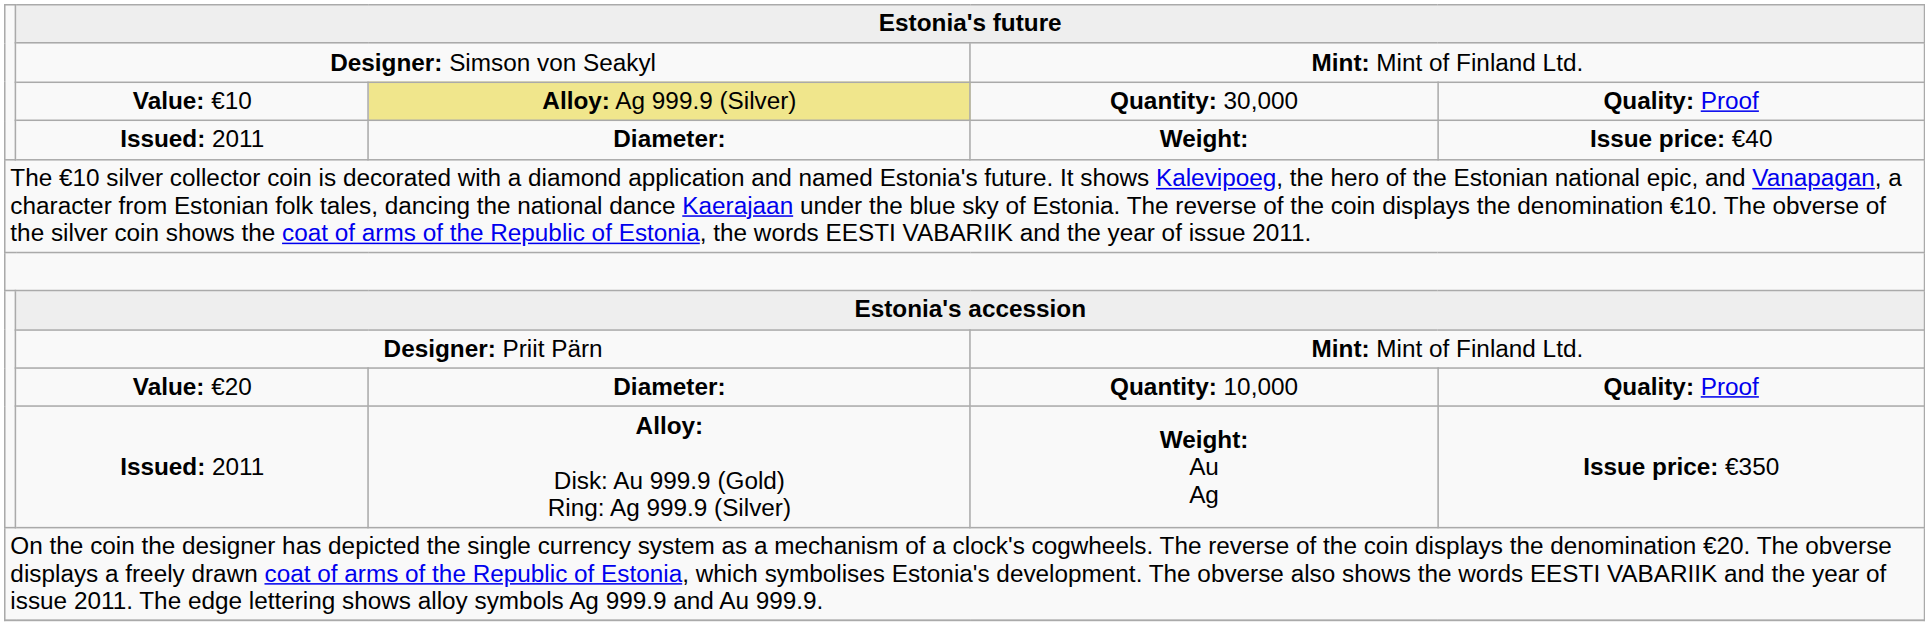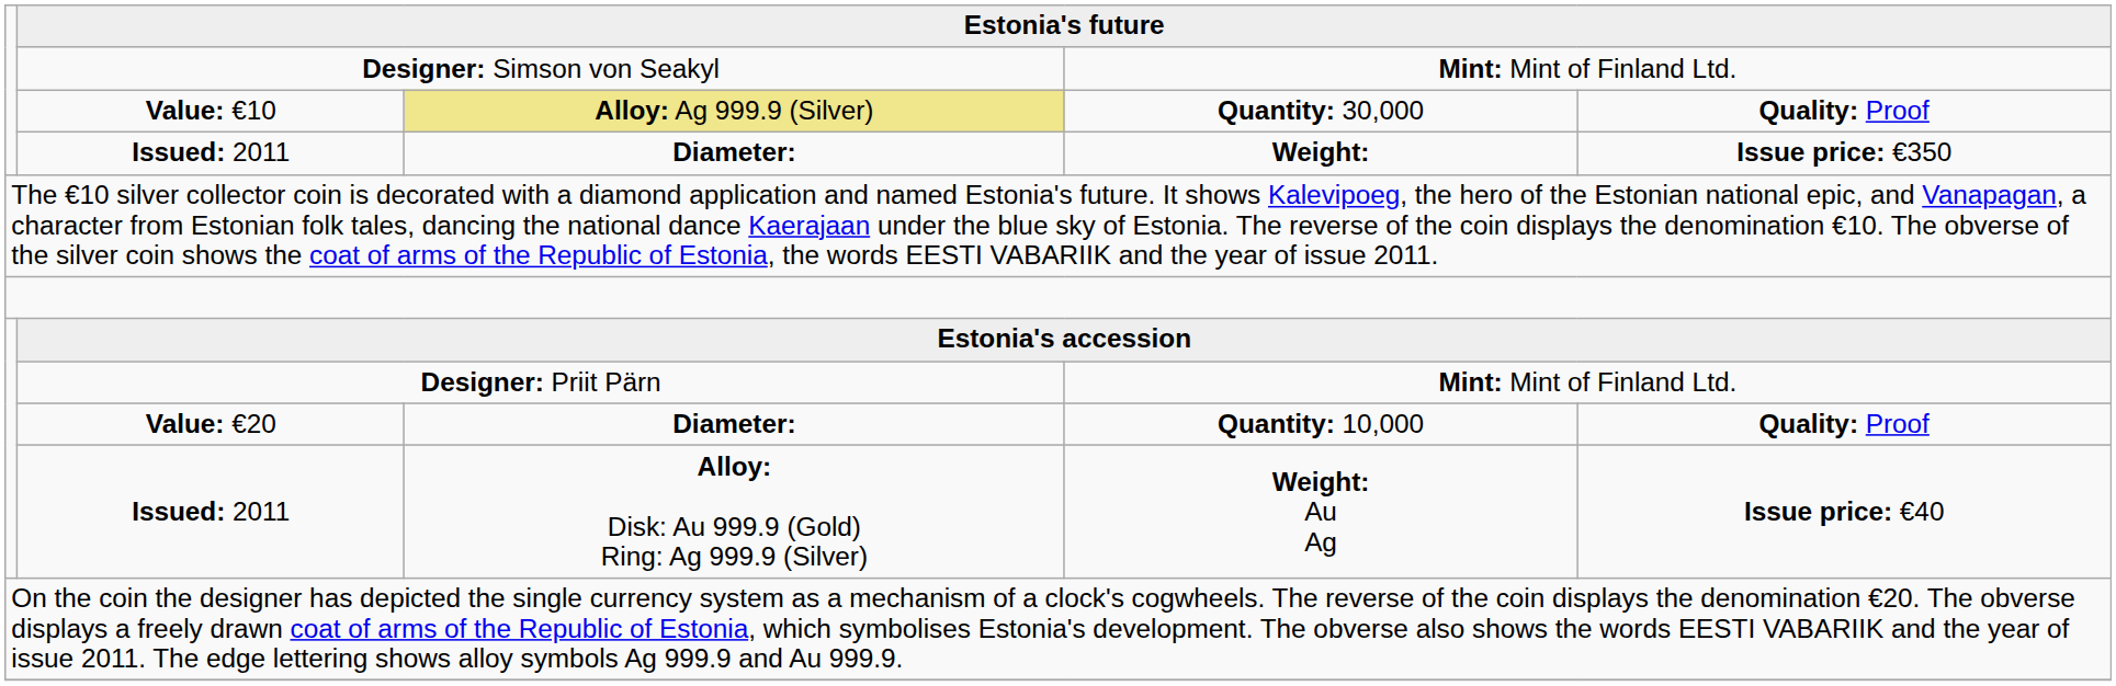Issued: 2011 / Weight: | column 5: Issue price: €40 -> Issue price: €350
Issued: 2011 / Weight: Au Ag | column 5: Issue price: €350 -> Issue price: €40
